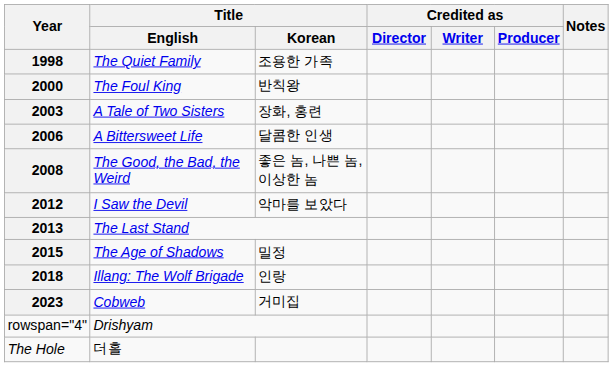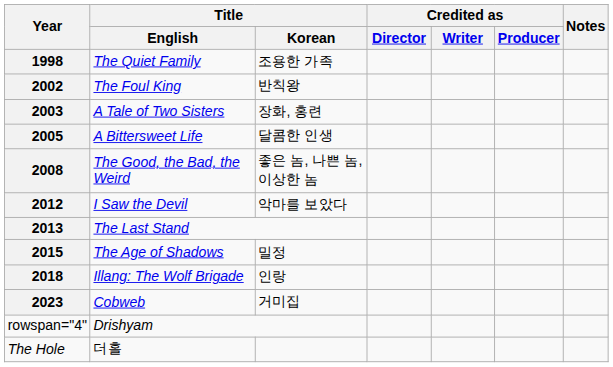The Foul King | Year: 2000 -> 2002
A Bittersweet Life | Year: 2006 -> 2005
